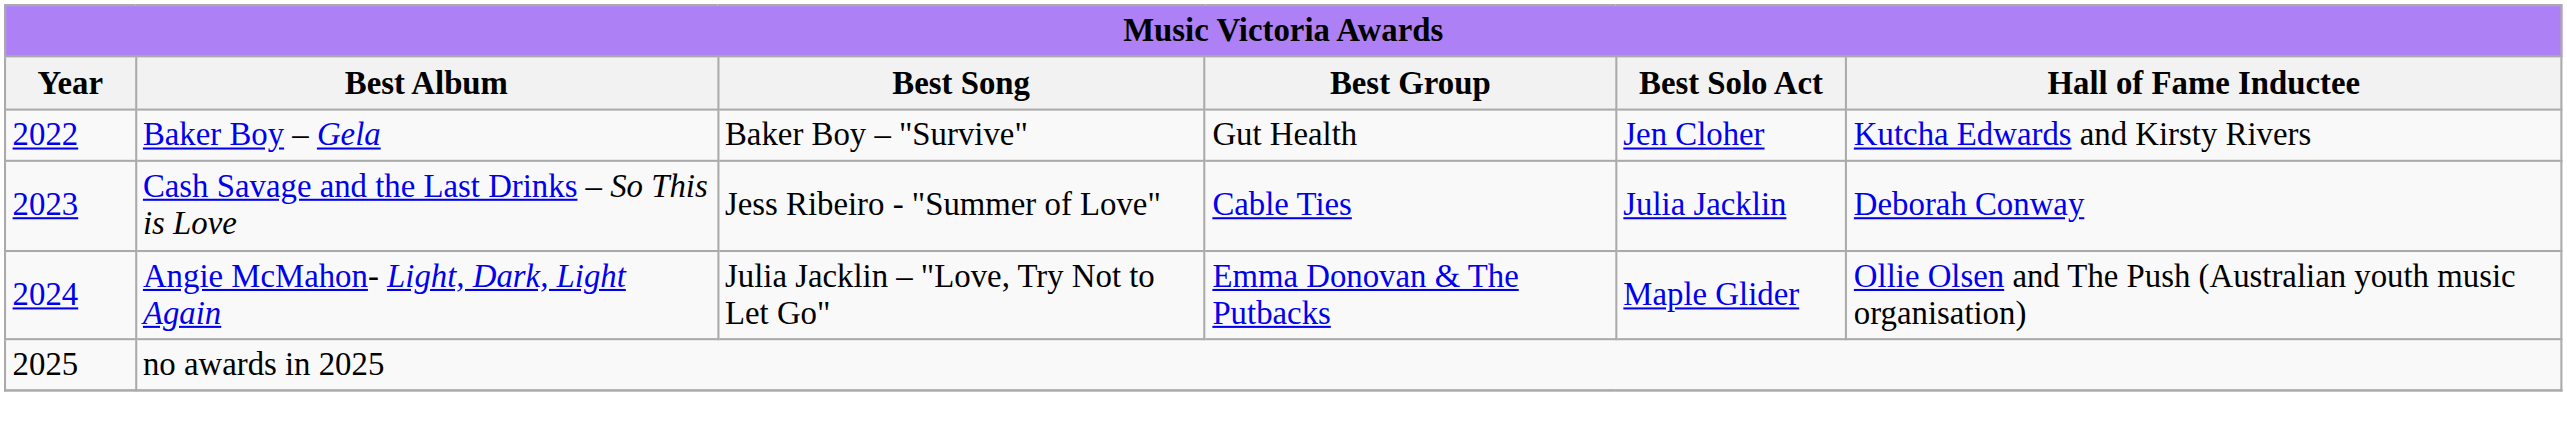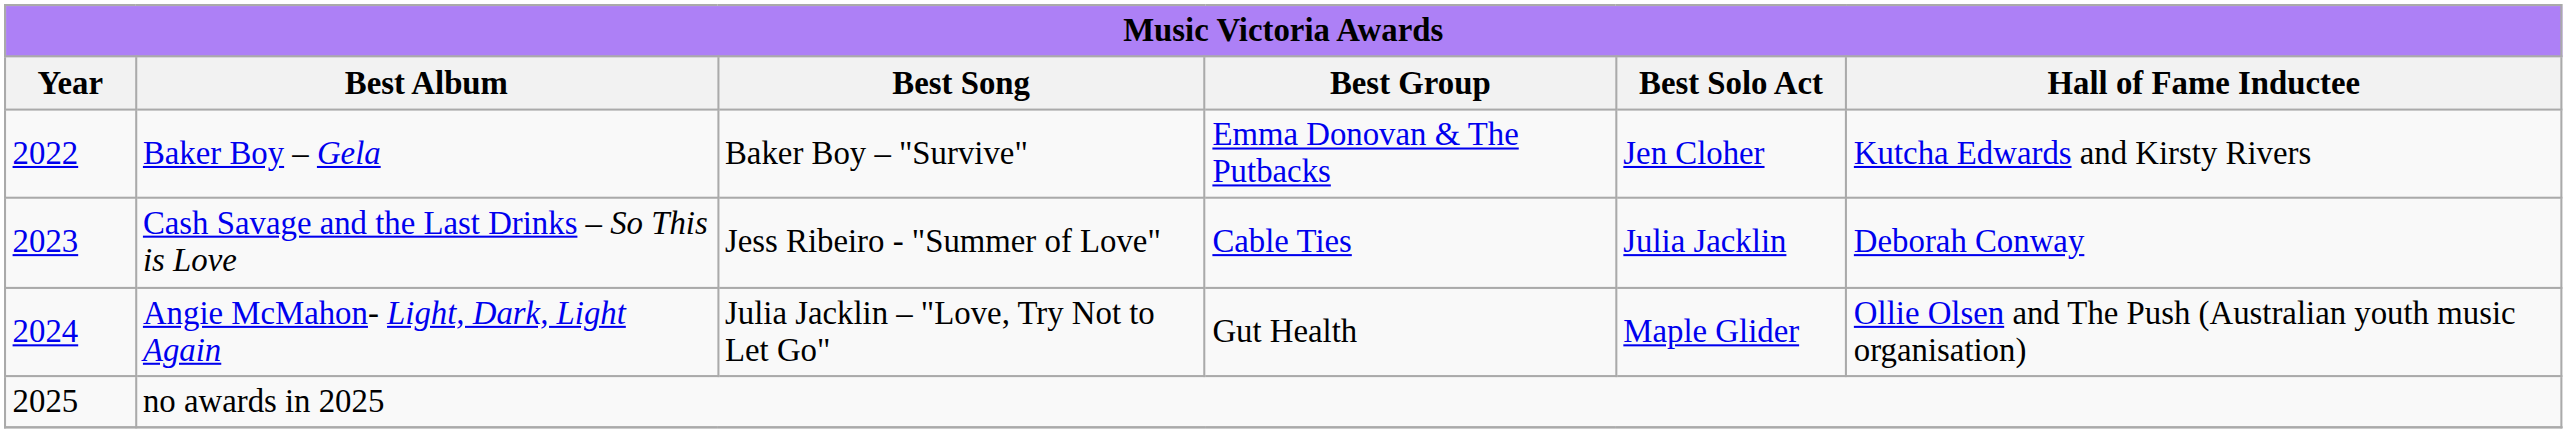Baker Boy – Gela | Best Group: Gut Health -> Emma Donovan & The Putbacks
Angie McMahon- Light, Dark, Light Again | Best Group: Emma Donovan & The Putbacks -> Gut Health
